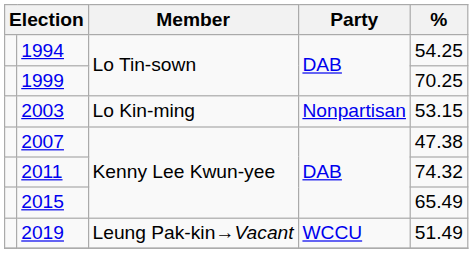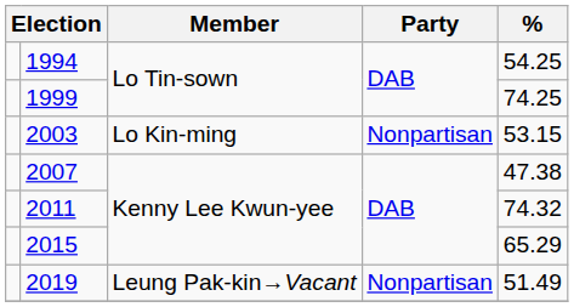1999 | %: 70.25 -> 74.25
2015 | %: 65.49 -> 65.29
2019 | Party: WCCU -> Nonpartisan
